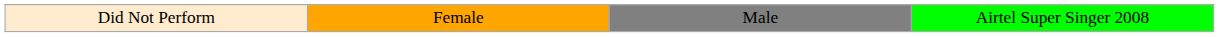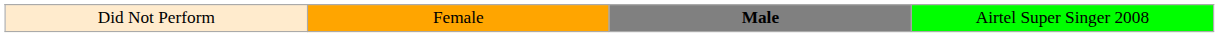Did Not Perform | column 3: normal -> bold
